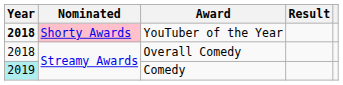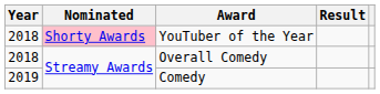YouTuber of the Year | Year: bold -> normal
Comedy | Year: paleturquoise background -> no background
